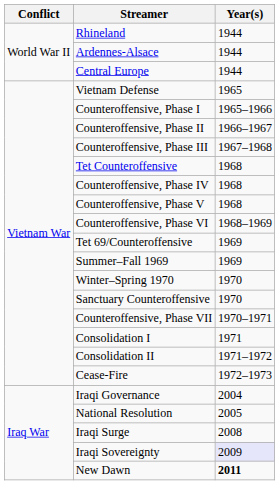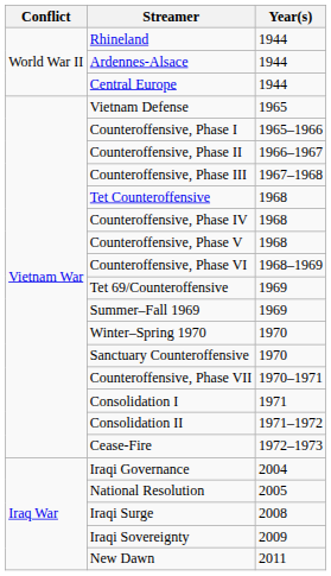Iraqi Sovereignty | Year(s): lavender background -> no background
New Dawn | Year(s): bold -> normal
